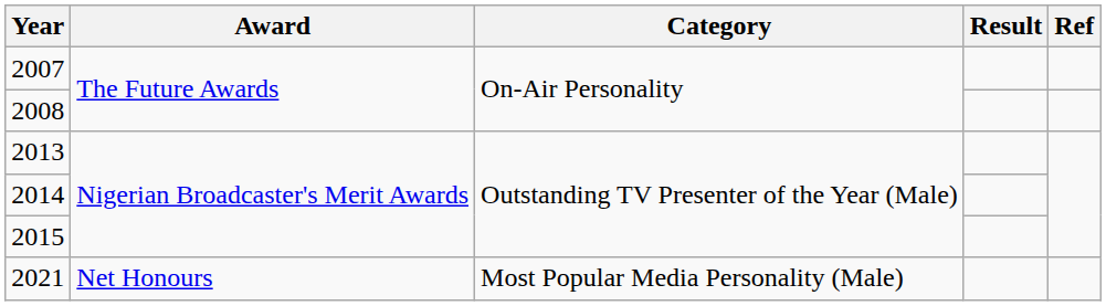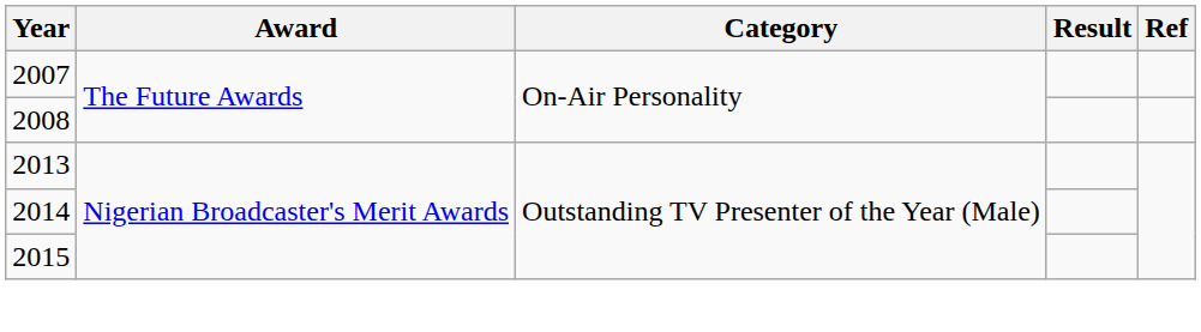- row: 2021 | Net Honours | Most Popular Media Personality (Male)
